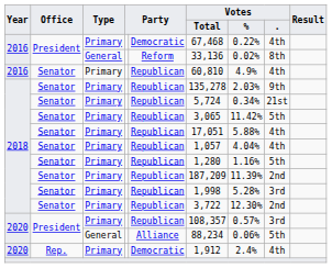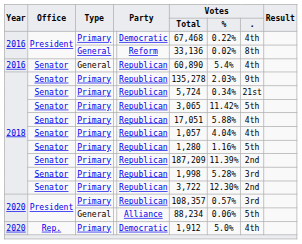2016 / Senator | Type: Primary -> General
2016 / Senator | Votes / Total: 60,810 -> 60,890
2016 / Senator | Votes / %: 4.9% -> 5.4%
2020 / Rep. | Votes / %: 2.4% -> 5.0%
